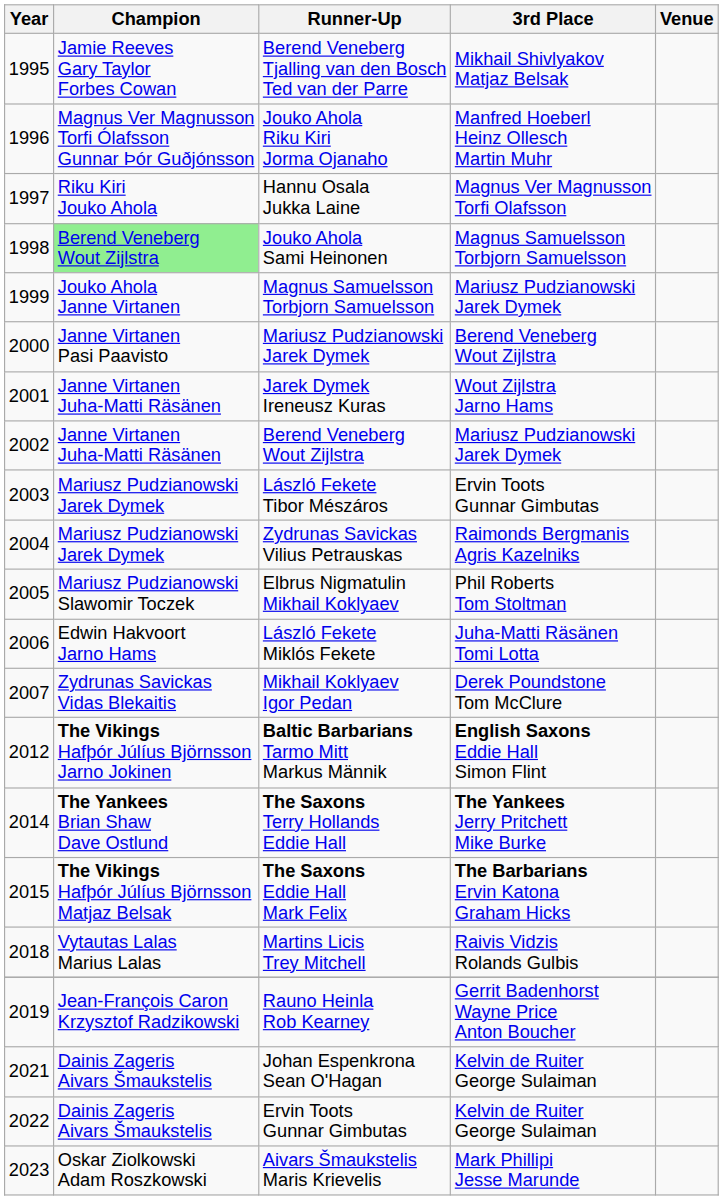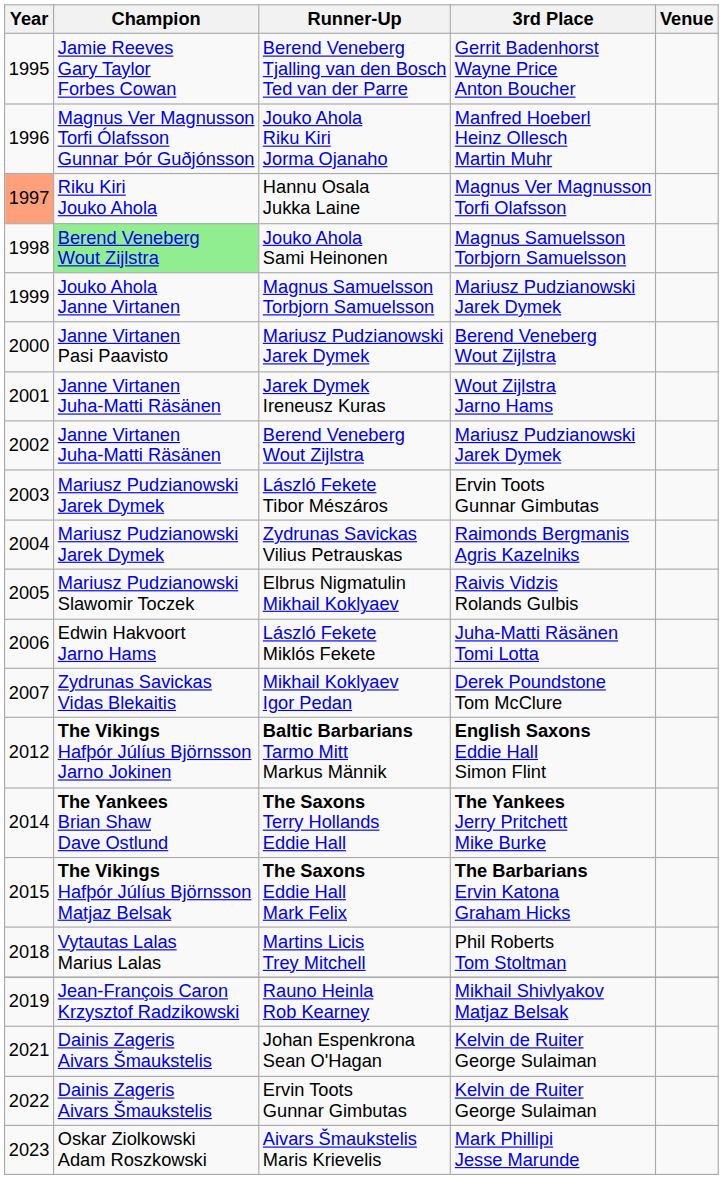Berend Veneberg Tjalling van den Bosch Ted van der Parre | 3rd Place: Mikhail Shivlyakov Matjaz Belsak -> Gerrit Badenhorst Wayne Price Anton Boucher
Hannu Osala Jukka Laine | Year: no background -> lightsalmon background
Elbrus Nigmatulin Mikhail Koklyaev | 3rd Place: Phil Roberts Tom Stoltman -> Raivis Vidzis Rolands Gulbis
Martins Licis Trey Mitchell | 3rd Place: Raivis Vidzis Rolands Gulbis -> Phil Roberts Tom Stoltman
Rauno Heinla Rob Kearney | 3rd Place: Gerrit Badenhorst Wayne Price Anton Boucher -> Mikhail Shivlyakov Matjaz Belsak
